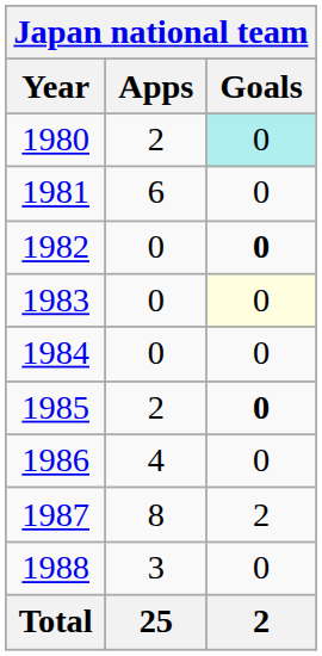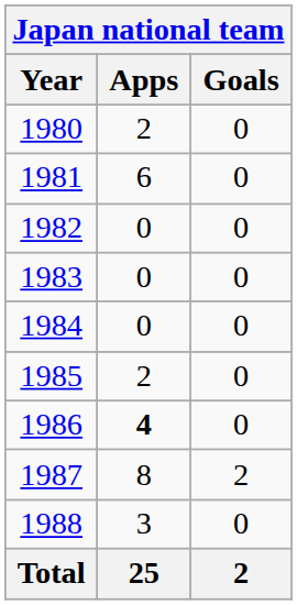1980 | Goals: paleturquoise background -> no background
1982 | Goals: bold -> normal
1983 | Goals: lightyellow background -> no background
1985 | Goals: bold -> normal
1986 | Apps: normal -> bold
